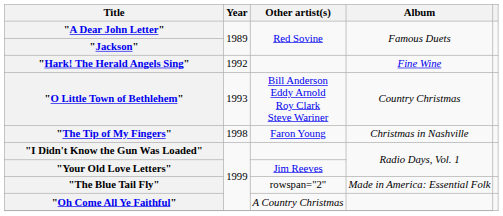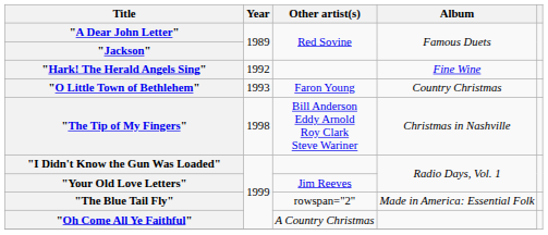"O Little Town of Bethlehem" | Other artist(s): Bill Anderson Eddy Arnold Roy Clark Steve Wariner -> Faron Young
"The Tip of My Fingers" | Other artist(s): Faron Young -> Bill Anderson Eddy Arnold Roy Clark Steve Wariner
